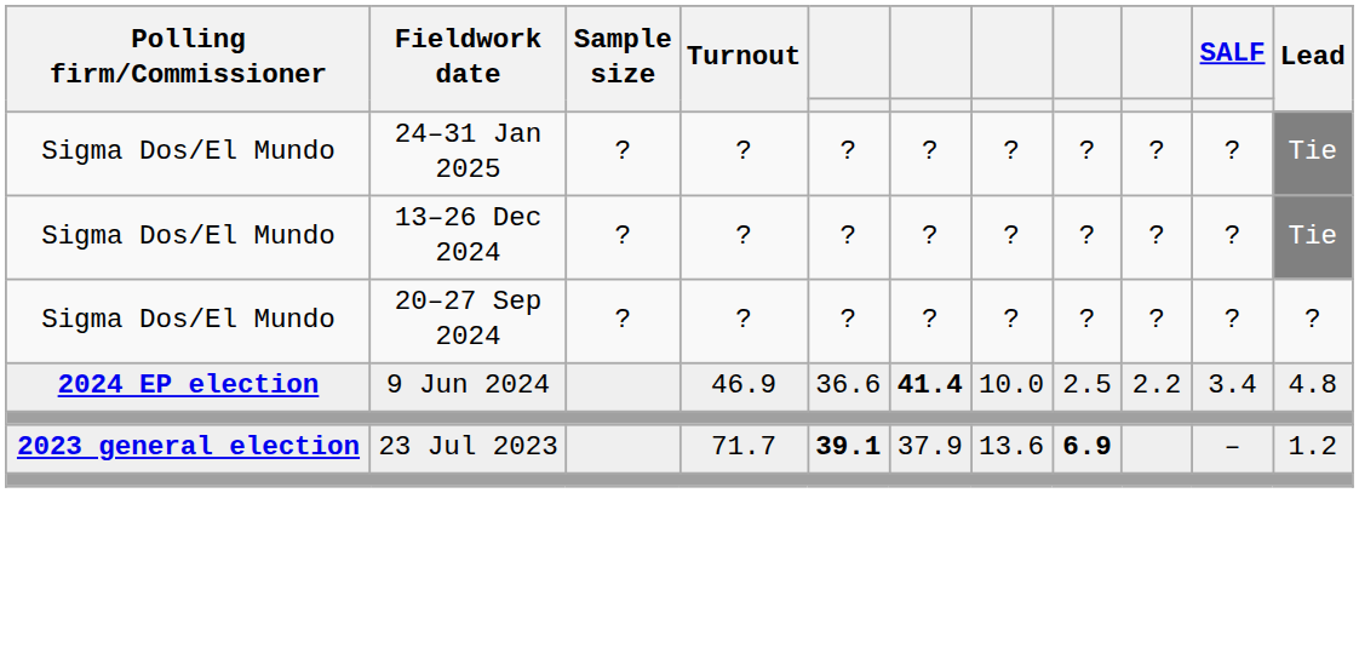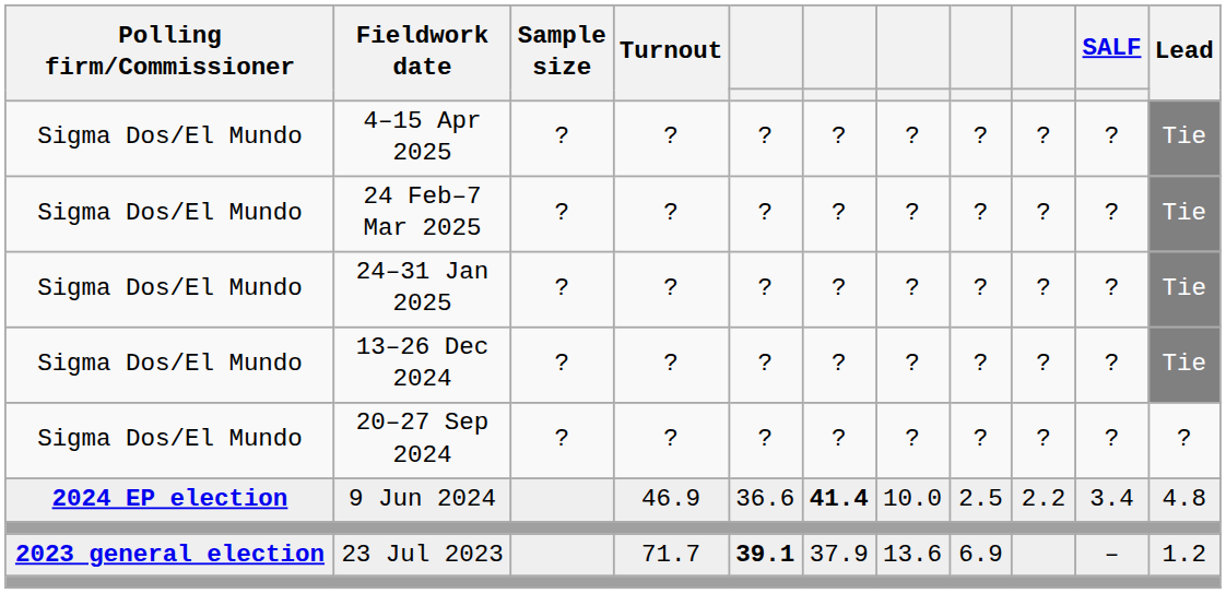+ row: Sigma Dos/El Mundo | 4–15 Apr 2025 | ? | ? | ? | ? | ? | ? | ? | ? | Tie
+ row: Sigma Dos/El Mundo | 24 Feb–7 Mar 2025 | ? | ? | ? | ? | ? | ? | ? | ? | Tie
23 Jul 2023 | column 8: bold -> normal
